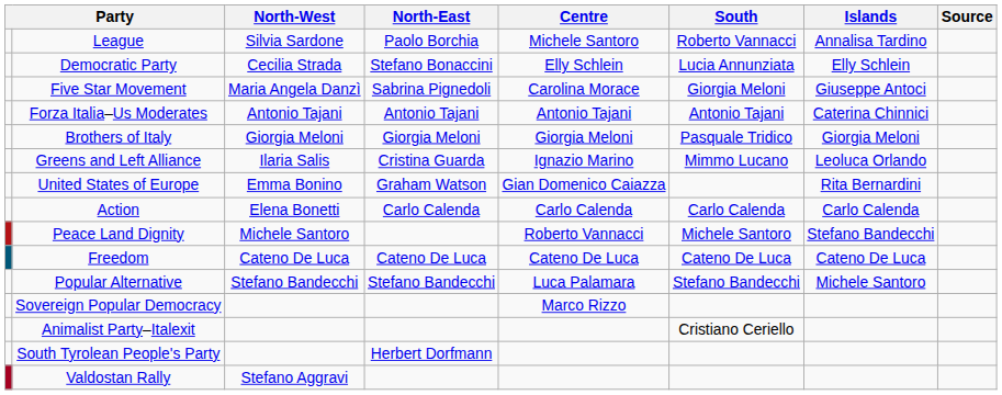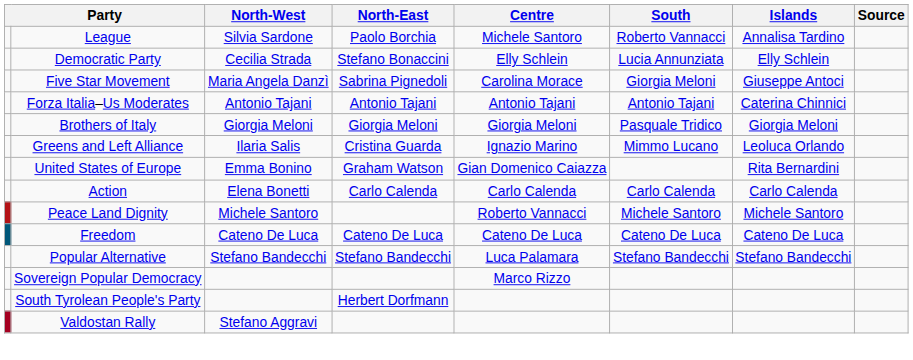Peace Land Dignity | Islands: Stefano Bandecchi -> Michele Santoro
Popular Alternative | Islands: Michele Santoro -> Stefano Bandecchi
- row: Animalist Party–Italexit | Cristiano Ceriello
